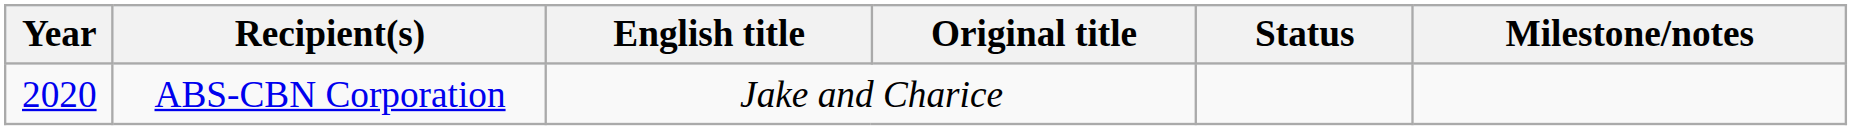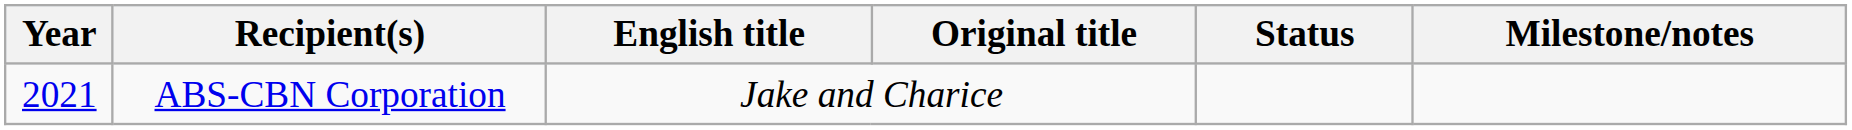ABS-CBN Corporation | Year: 2020 -> 2021
